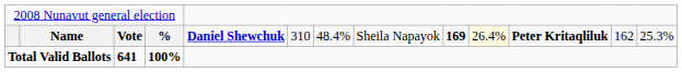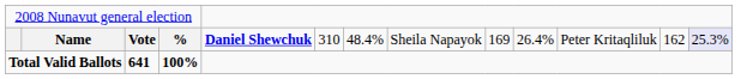row 2 | column 9: bold -> normal
row 2 | column 10: lightyellow background -> no background
row 2 | column 11: bold -> normal
row 2 | column 13: no background -> lavender background
